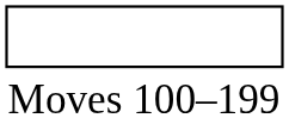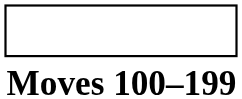row 1 | column 1: normal -> bold
